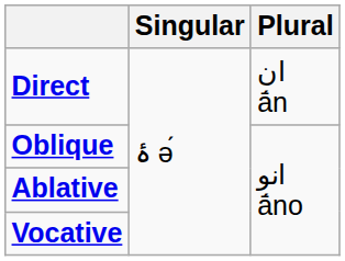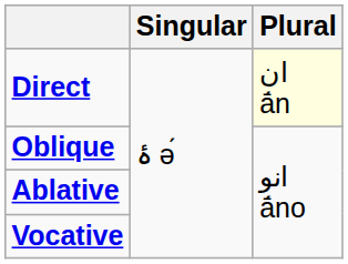Direct | Plural: no background -> lightyellow background
